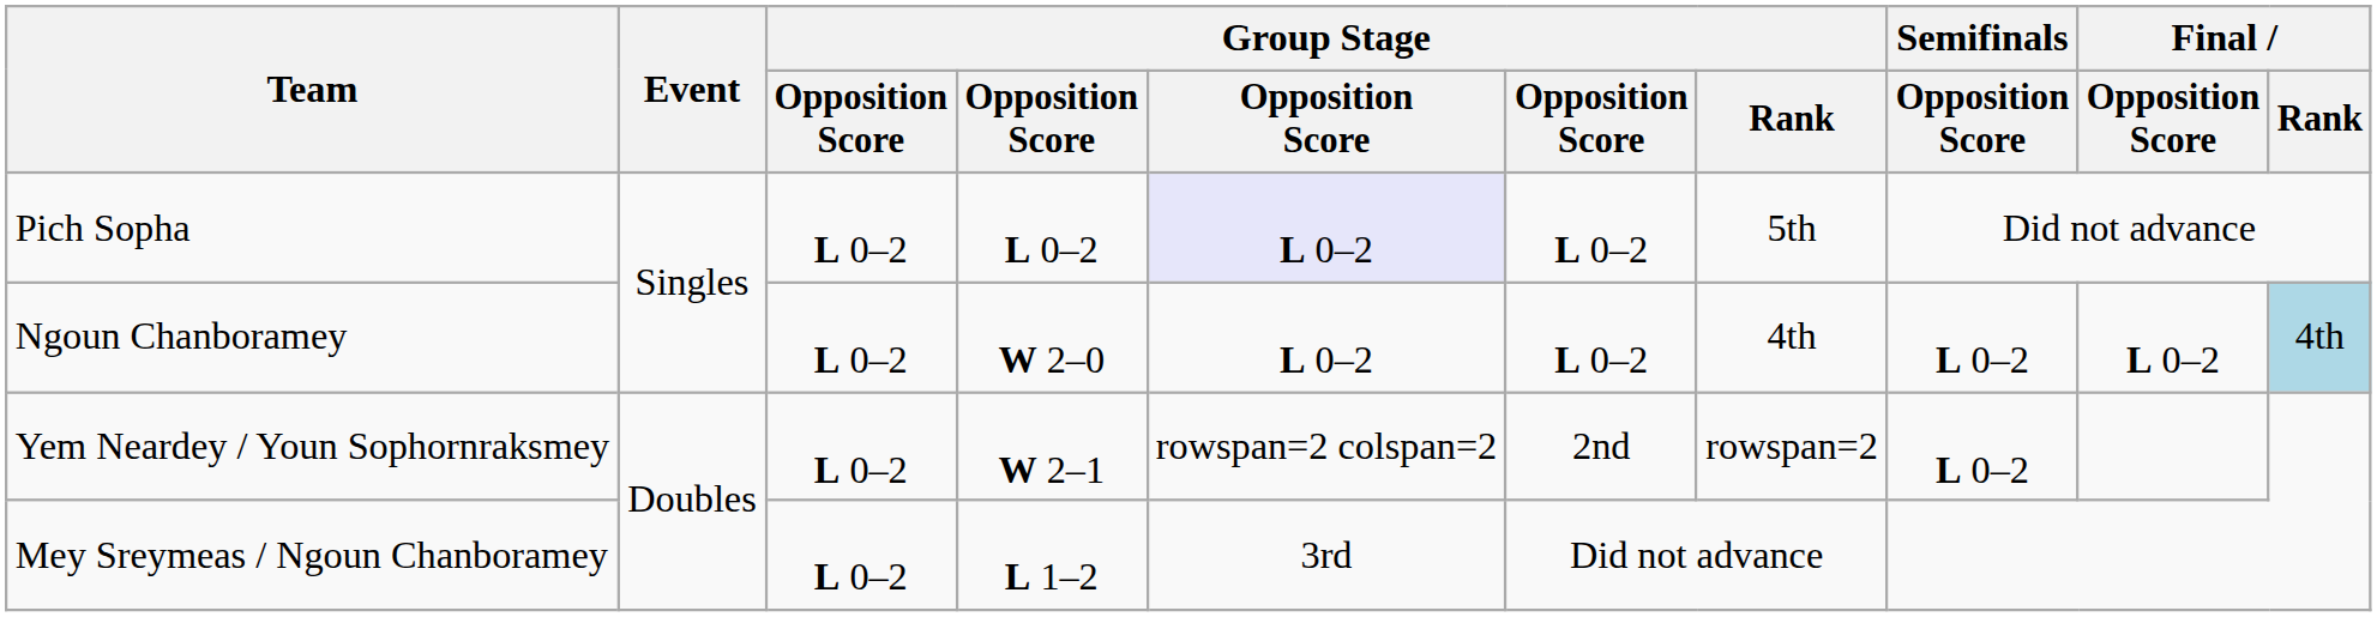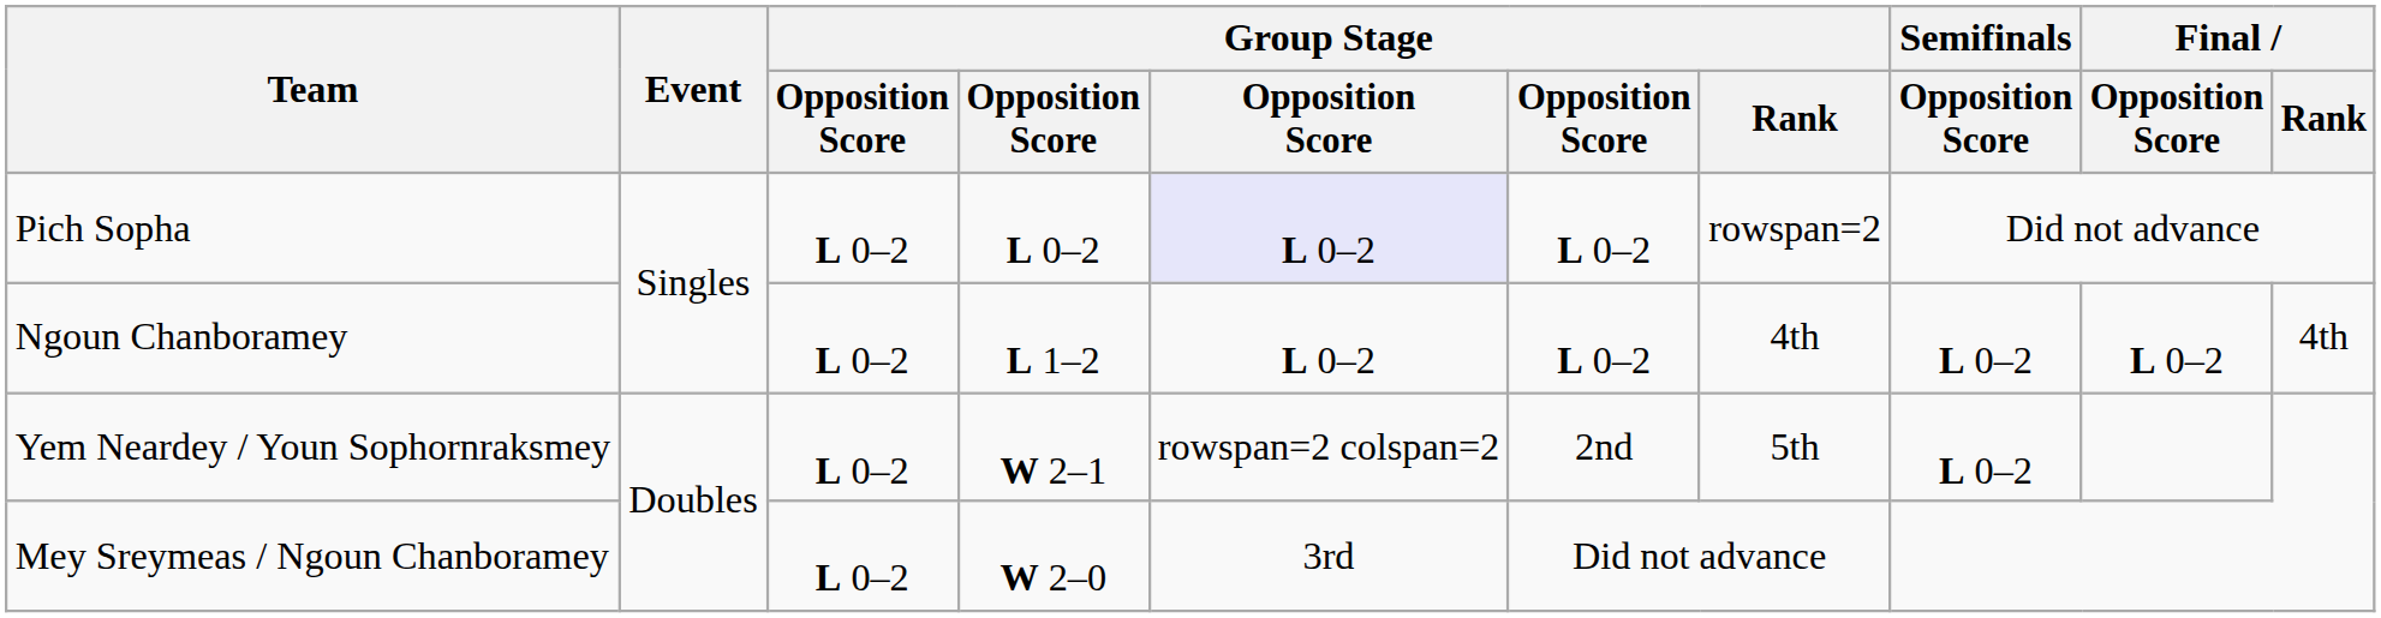Pich Sopha | Group Stage / Rank: 5th -> rowspan=2
Ngoun Chanboramey | column 4: W 2–0 -> L 1–2
Ngoun Chanboramey | Final / Rank: lightblue background -> no background
Yem Neardey / Youn Sophornraksmey | Group Stage / Rank: rowspan=2 -> 5th
Mey Sreymeas / Ngoun Chanboramey | column 4: L 1–2 -> W 2–0
